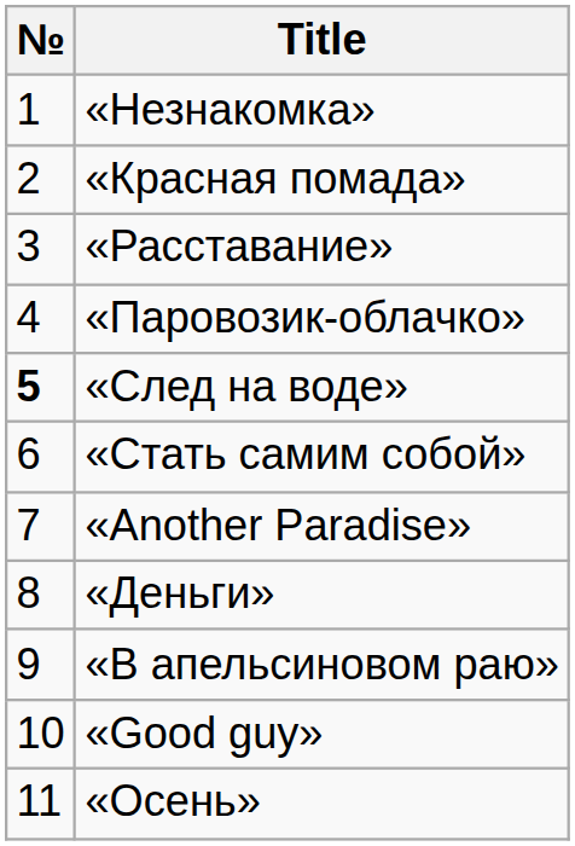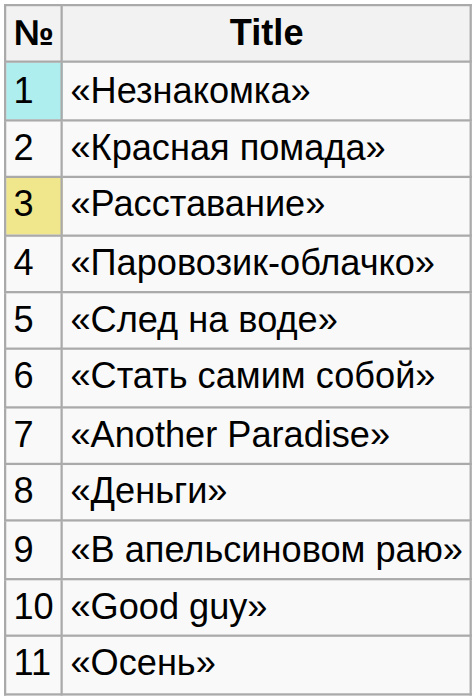«Незнакомка» | №: no background -> paleturquoise background
«Расставание» | №: no background -> khaki background
«След на воде» | №: bold -> normal
